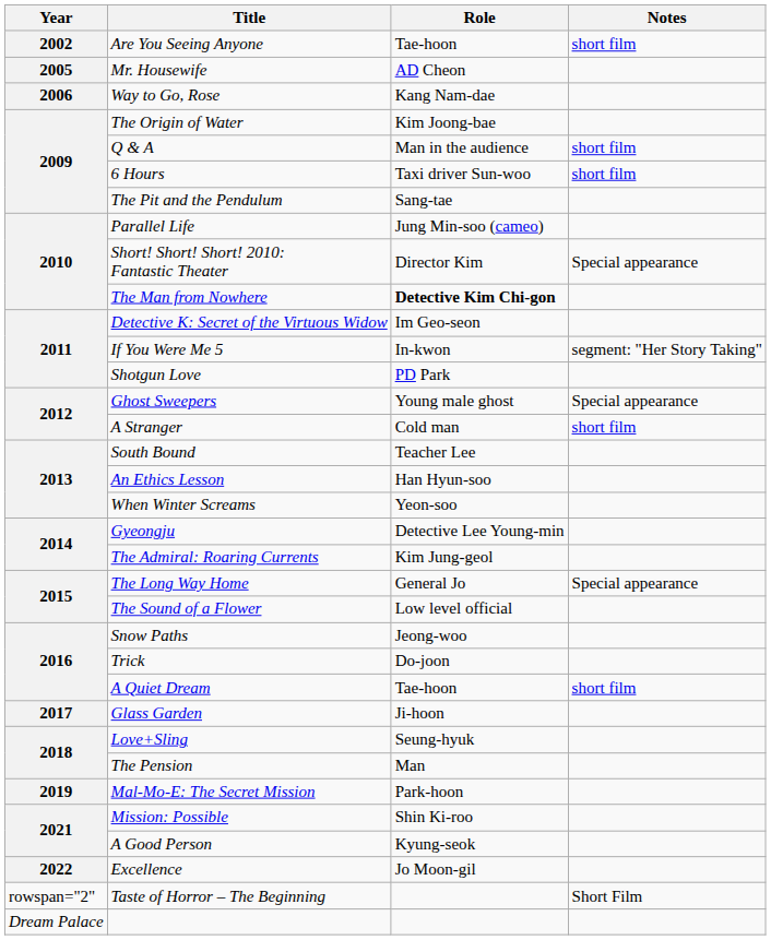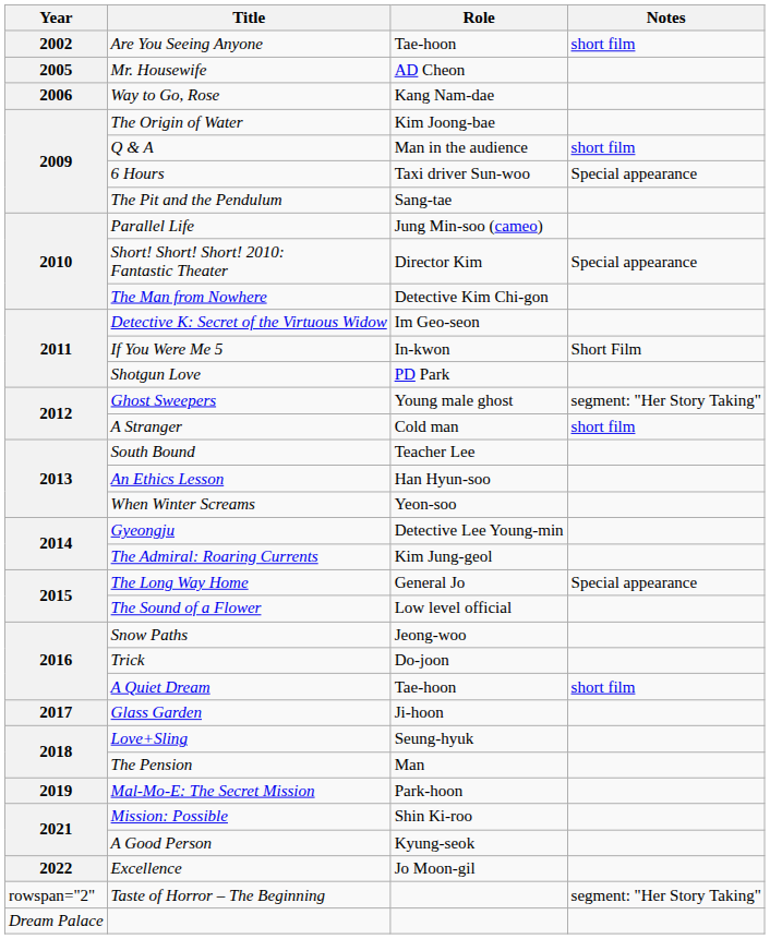6 Hours | Notes: short film -> Special appearance
The Man from Nowhere | Role: bold -> normal
If You Were Me 5 | Notes: segment: "Her Story Taking" -> Short Film
Ghost Sweepers | Notes: Special appearance -> segment: "Her Story Taking"
Taste of Horror – The Beginning | Notes: Short Film -> segment: "Her Story Taking"
